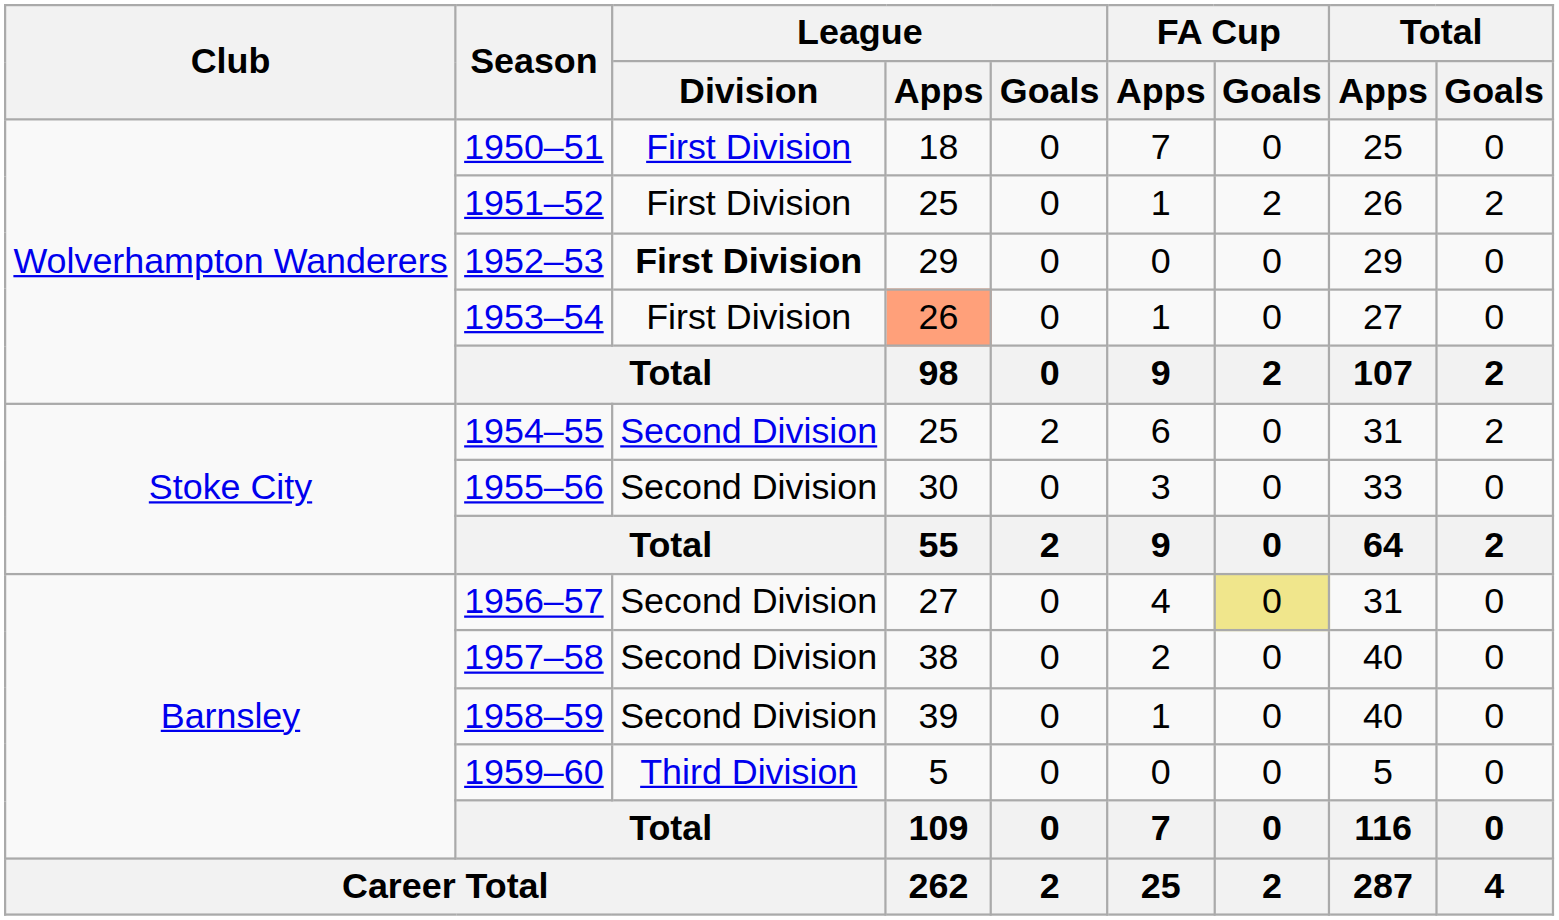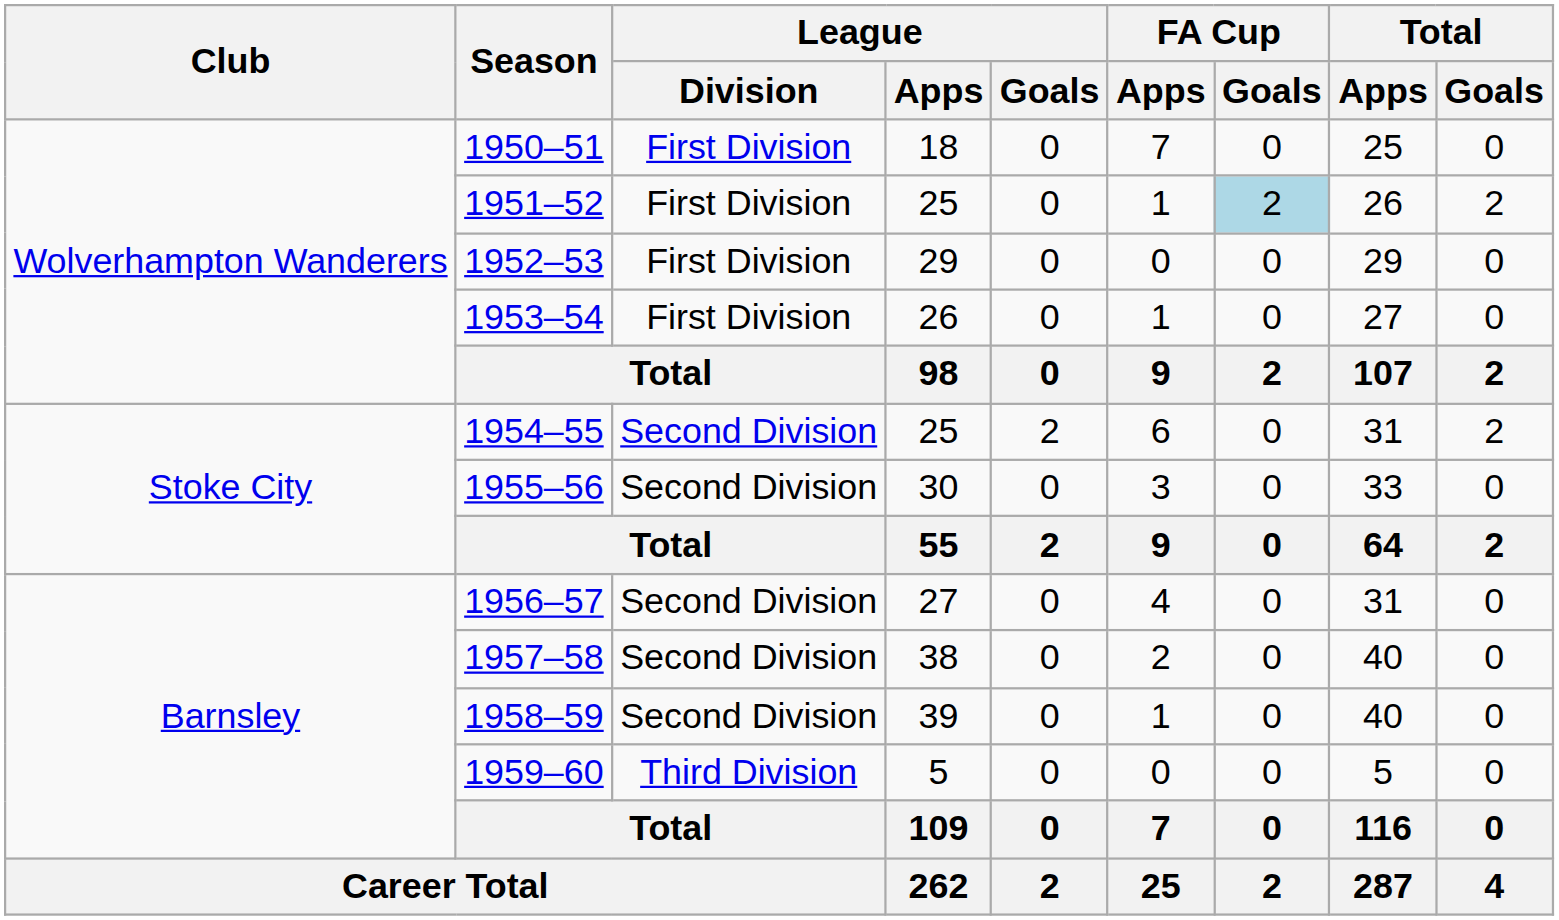1951–52 | FA Cup / Goals: no background -> lightblue background
1952–53 | League / Division: bold -> normal
1953–54 | League / Apps: lightsalmon background -> no background
1956–57 | FA Cup / Goals: khaki background -> no background
